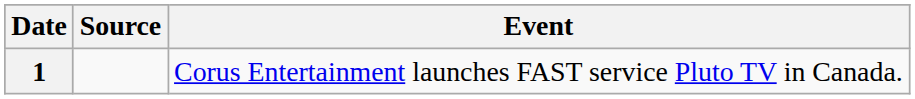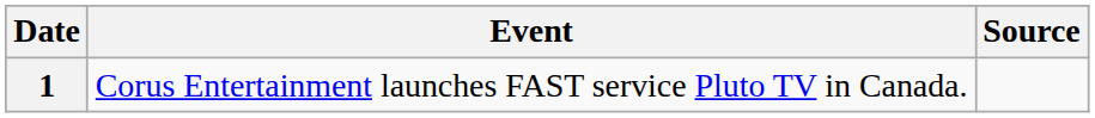columns swapped: Event <-> Source
